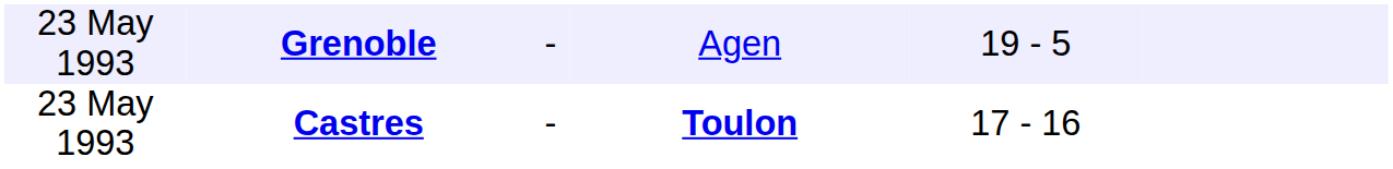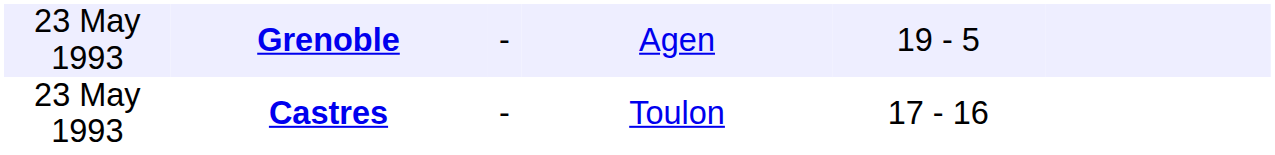23 May 1993 / Castres | column 4: bold -> normal
